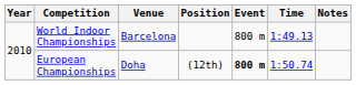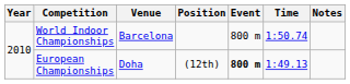World Indoor Championships | Time: 1:49.13 -> 1:50.74
European Championships | Time: 1:50.74 -> 1:49.13
